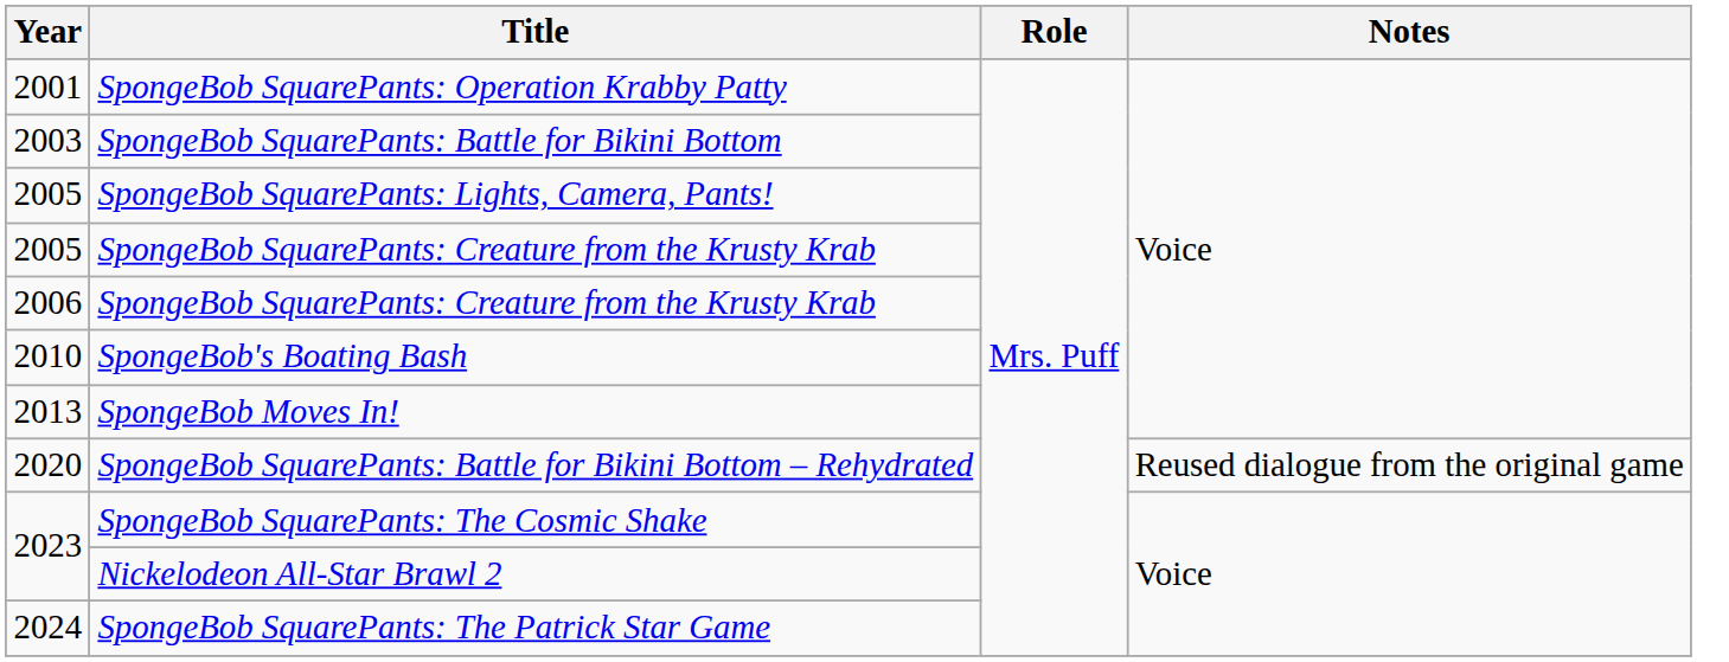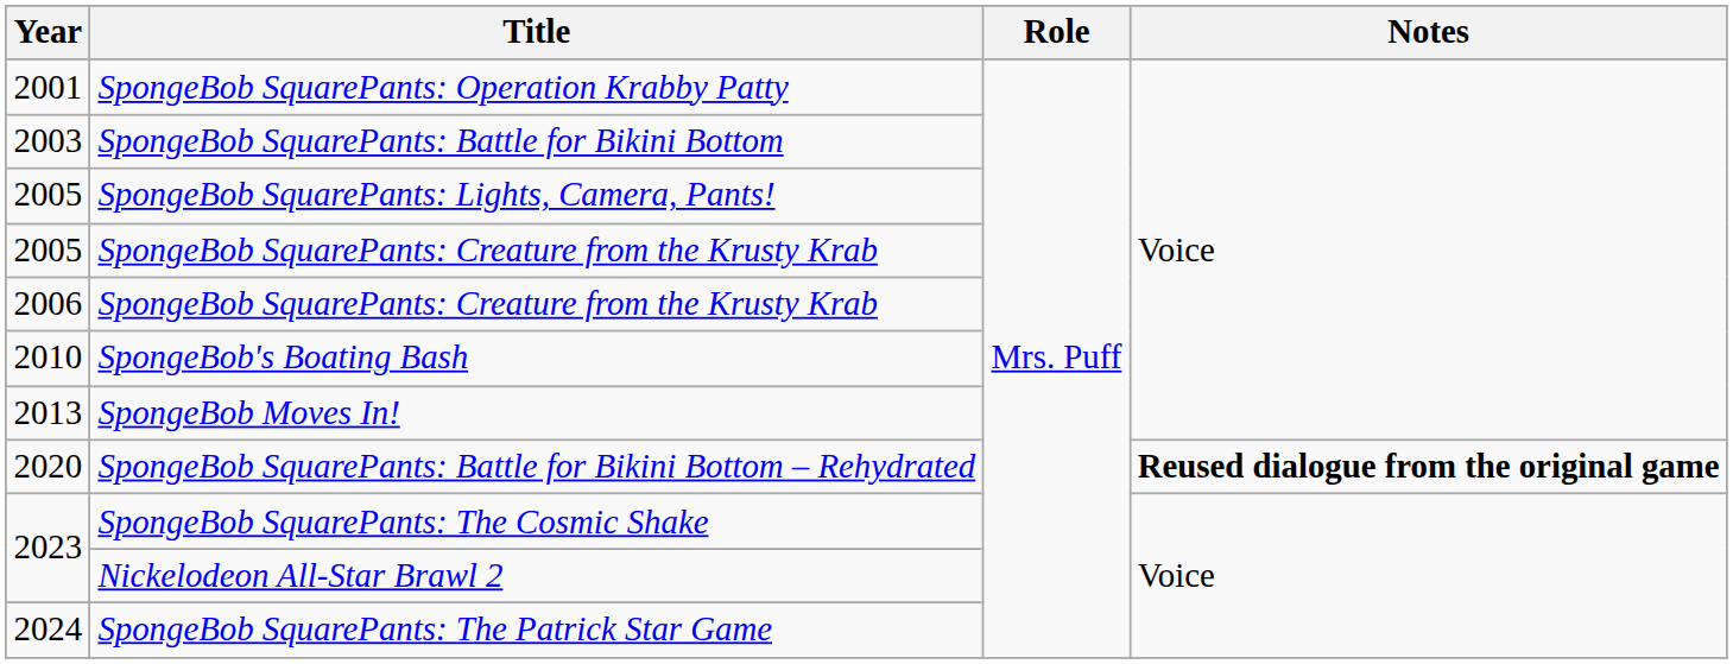SpongeBob SquarePants: Battle for Bikini Bottom – Rehydrated | Notes: normal -> bold
